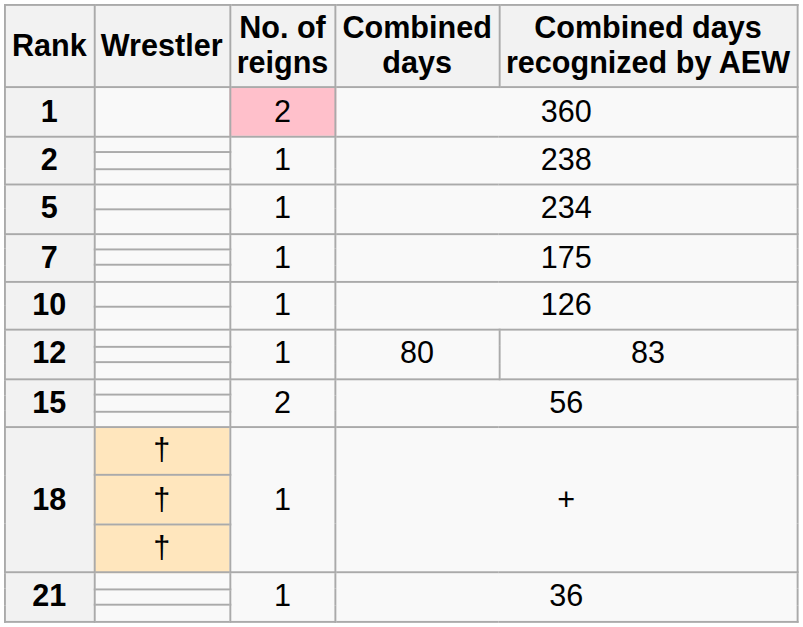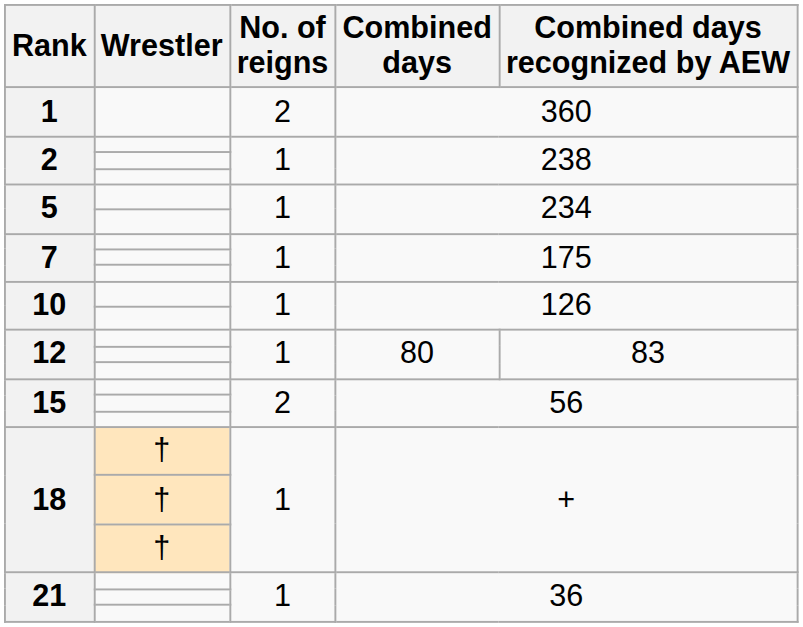row 2 | No. of reigns: pink background -> no background
